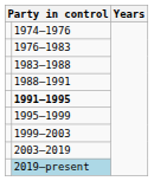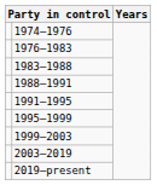1991–1995 | column 2: bold -> normal
2019–present | column 2: lightblue background -> no background
